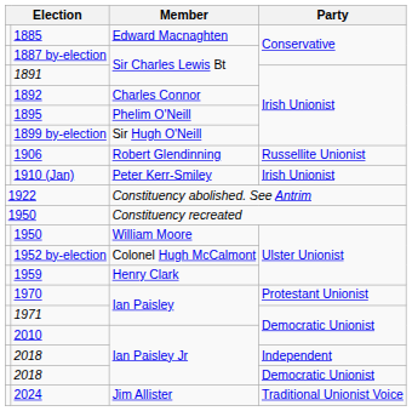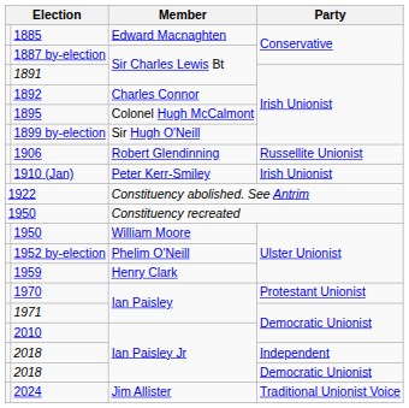1895 | Member: Phelim O'Neill -> Colonel Hugh McCalmont
1952 by-election | Member: Colonel Hugh McCalmont -> Phelim O'Neill
